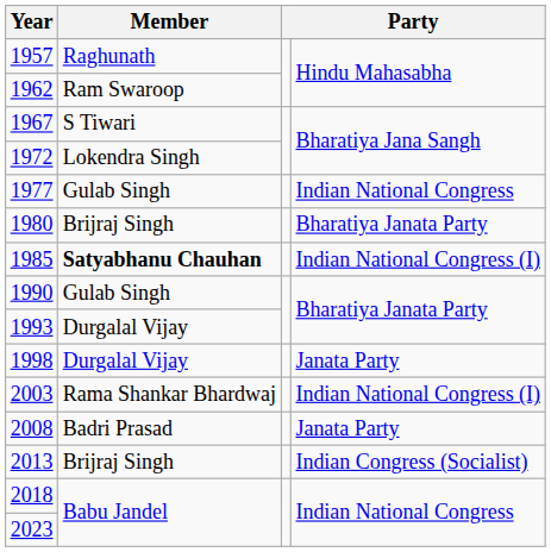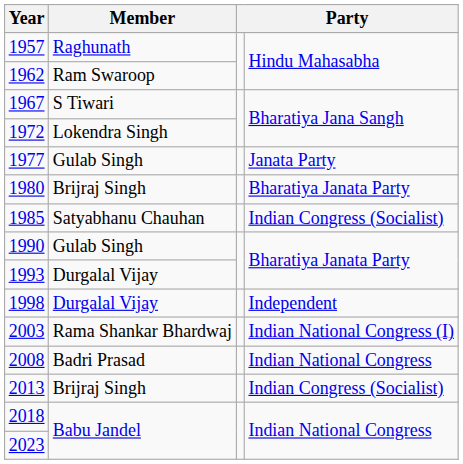1977 | column 4: Indian National Congress -> Janata Party
1985 | Member: bold -> normal
1985 | column 4: Indian National Congress (I) -> Indian Congress (Socialist)
1998 | column 4: Janata Party -> Independent
2008 | column 4: Janata Party -> Indian National Congress
